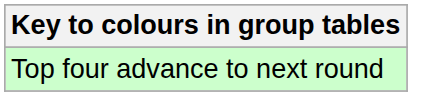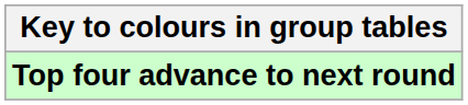row 2 | column 1: normal -> bold
